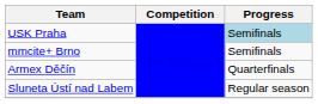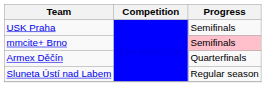USK Praha | Progress: lightblue background -> no background
mmcite+ Brno | Progress: no background -> pink background
